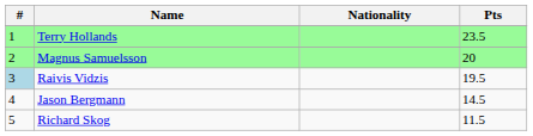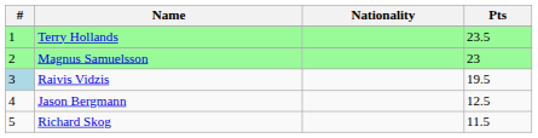Magnus Samuelsson | Pts: 20 -> 23
Jason Bergmann | Pts: 14.5 -> 12.5
